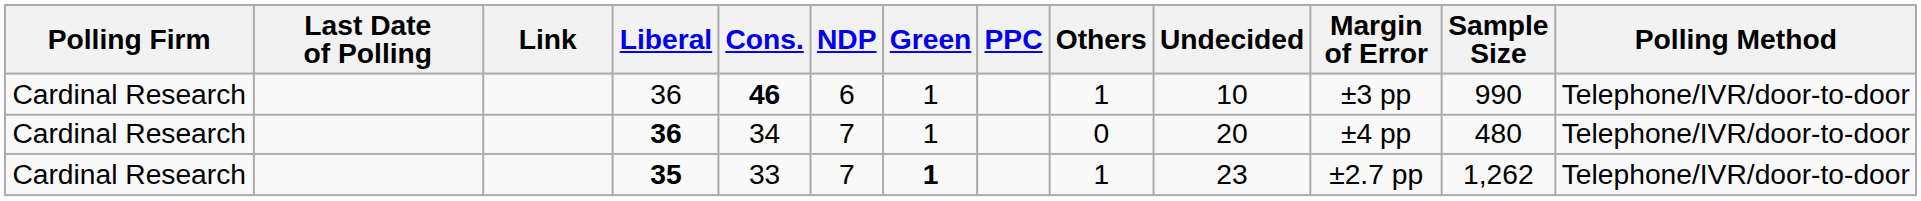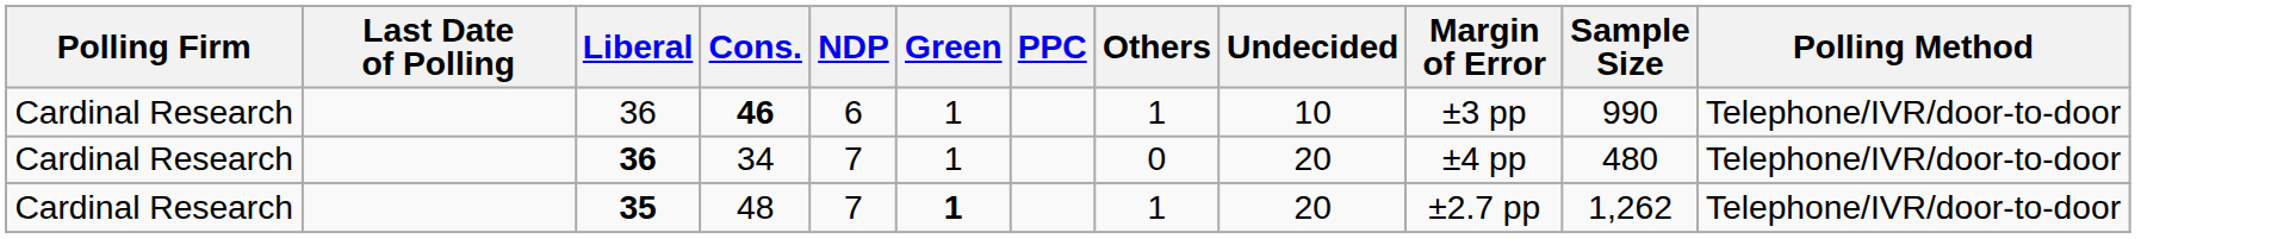- column: Link
35 | Cons.: 33 -> 48
35 | Undecided: 23 -> 20
